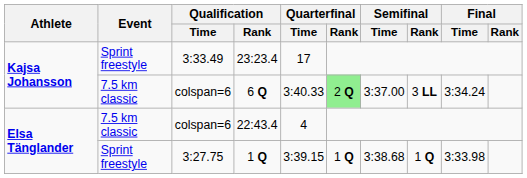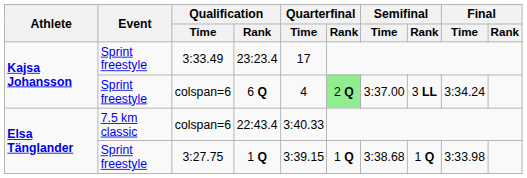6 Q | Event: 7.5 km classic -> Sprint freestyle
6 Q | Quarterfinal / Time: 3:40.33 -> 4
22:43.4 | Quarterfinal / Time: 4 -> 3:40.33
